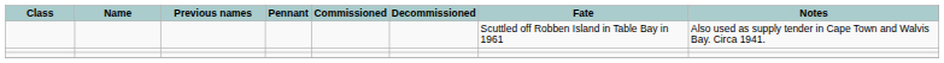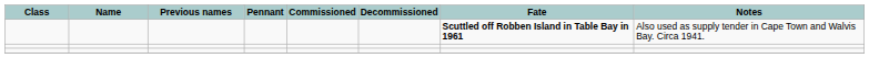row 2 | Fate: normal -> bold
